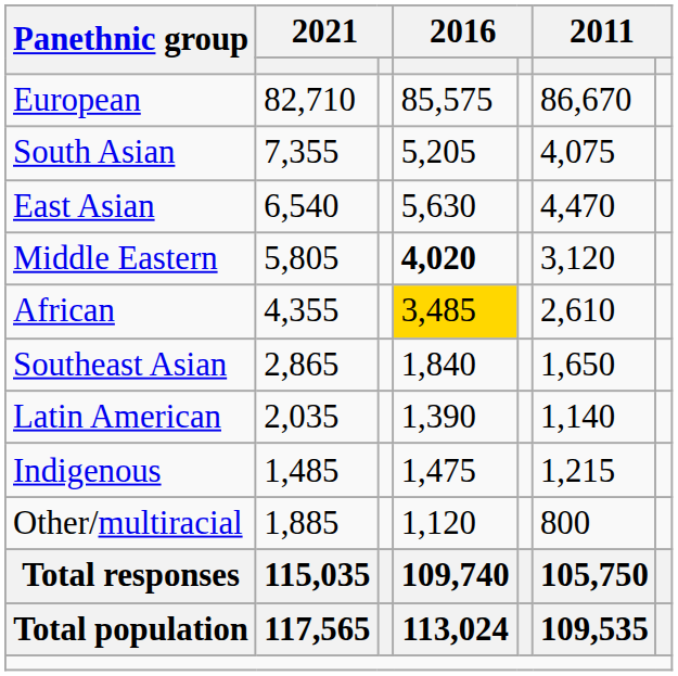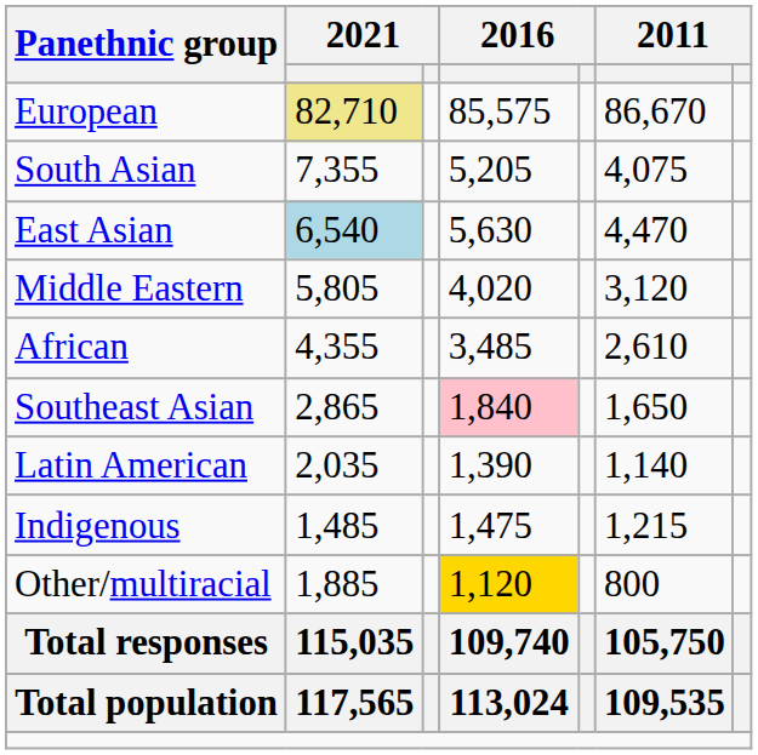European | column 2: no background -> khaki background
East Asian | column 2: no background -> lightblue background
Middle Eastern | column 4: bold -> normal
African | column 4: gold background -> no background
Southeast Asian | column 4: no background -> pink background
Other/multiracial | column 4: no background -> gold background
